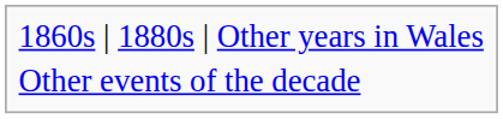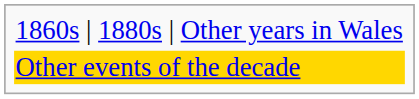row 2 | column 1: no background -> gold background
